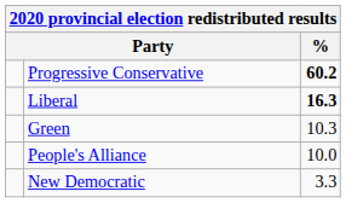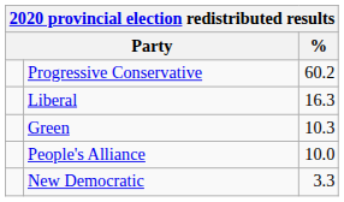Progressive Conservative | %: bold -> normal
Liberal | %: bold -> normal
